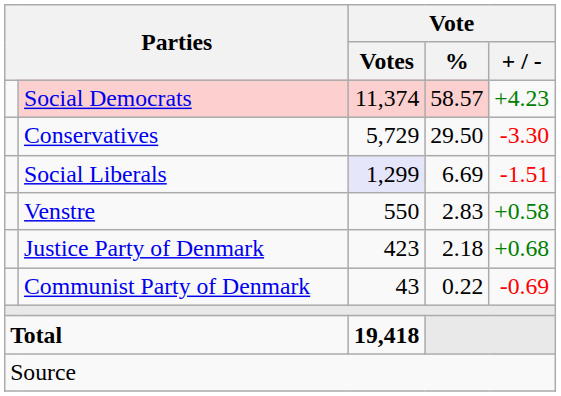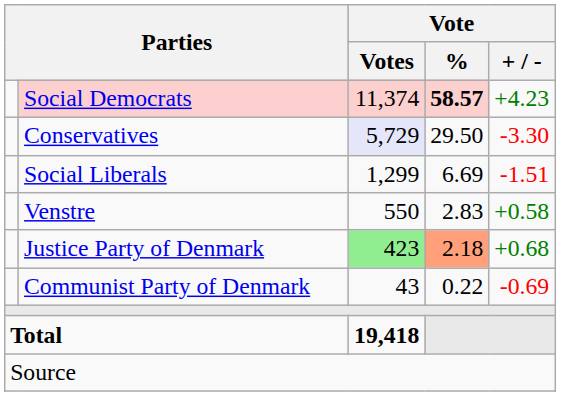Social Democrats | Vote / %: normal -> bold
Conservatives | Vote / Votes: no background -> lavender background
Social Liberals | Vote / Votes: lavender background -> no background
Justice Party of Denmark | Vote / Votes: no background -> lightgreen background
Justice Party of Denmark | Vote / %: no background -> lightsalmon background
